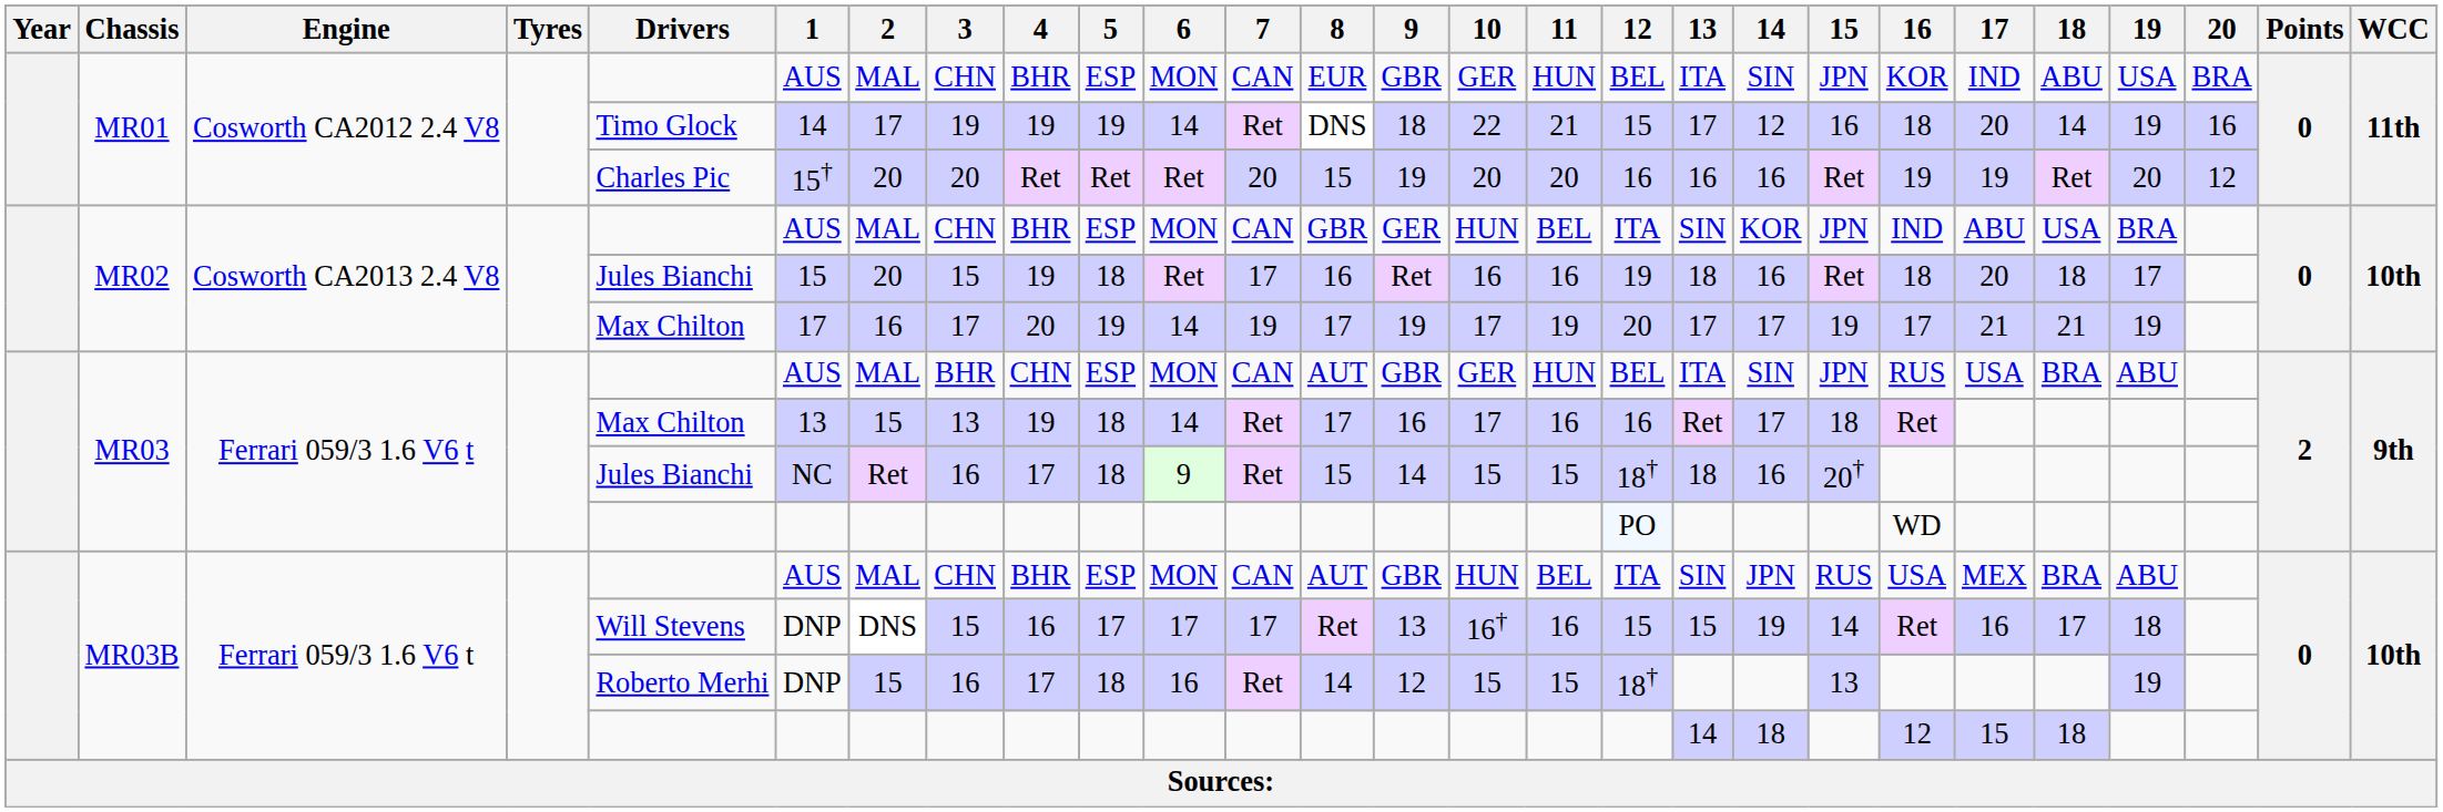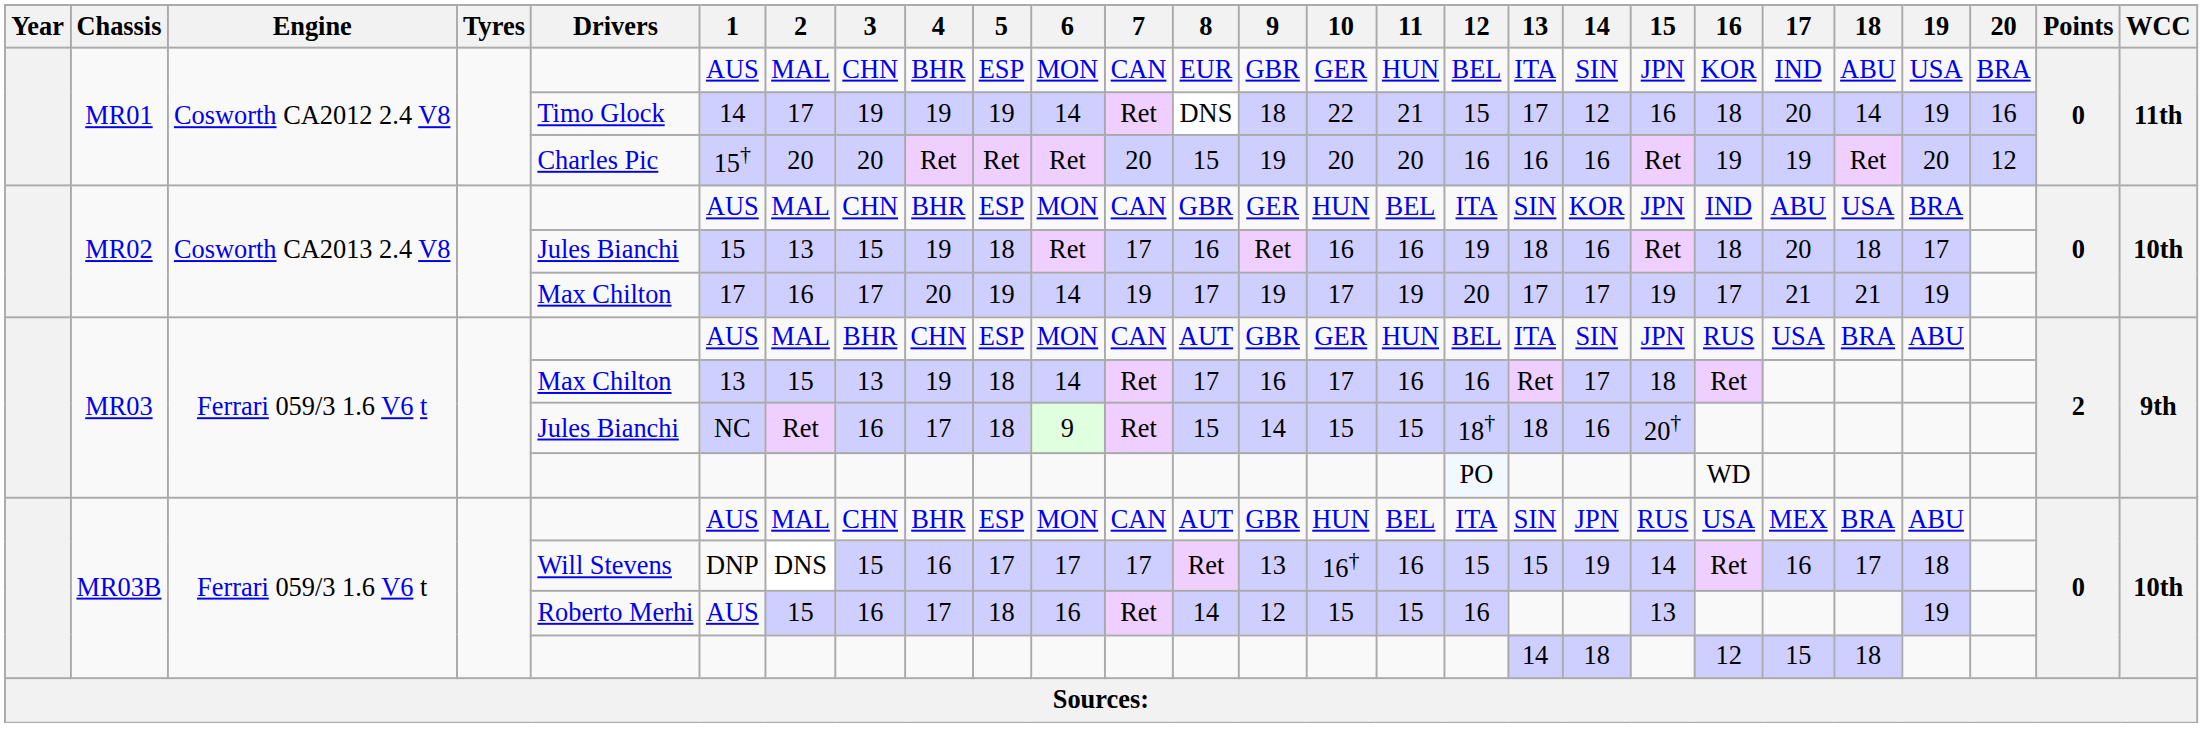row 6 | 2: 20 -> 13
row 14 | 1: DNP -> AUS
row 14 | 12: 18† -> 16
